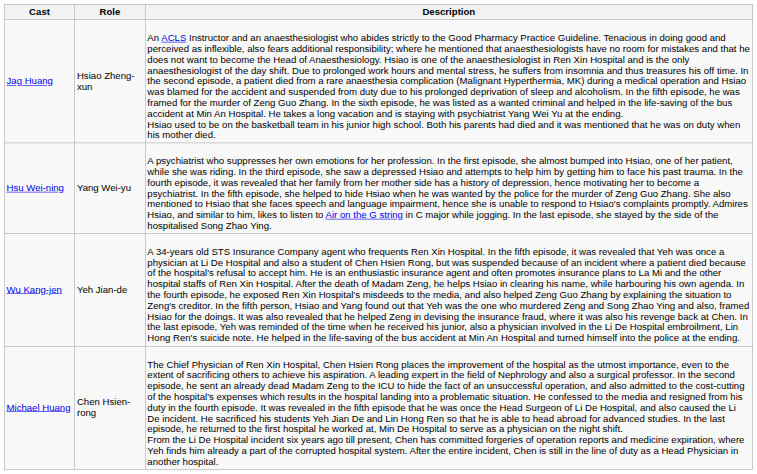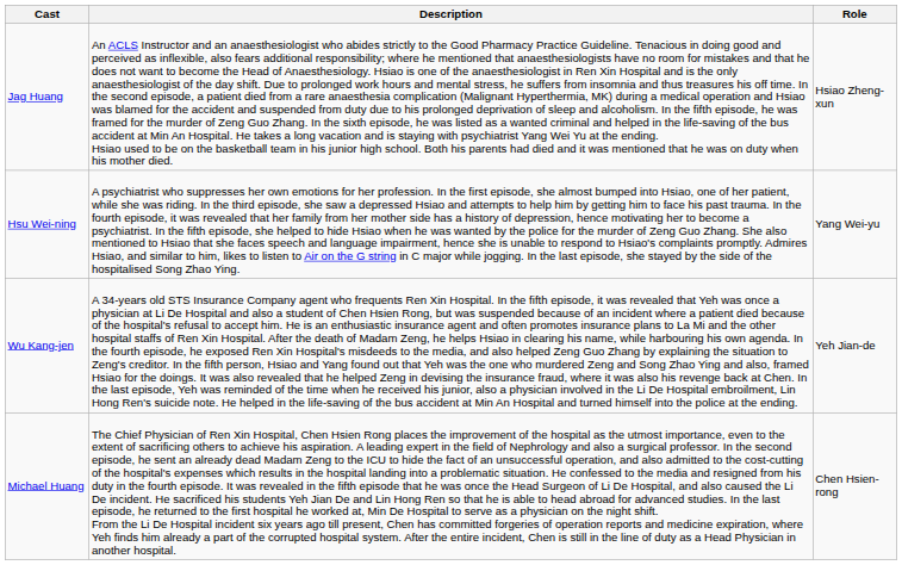columns swapped: Role <-> Description
